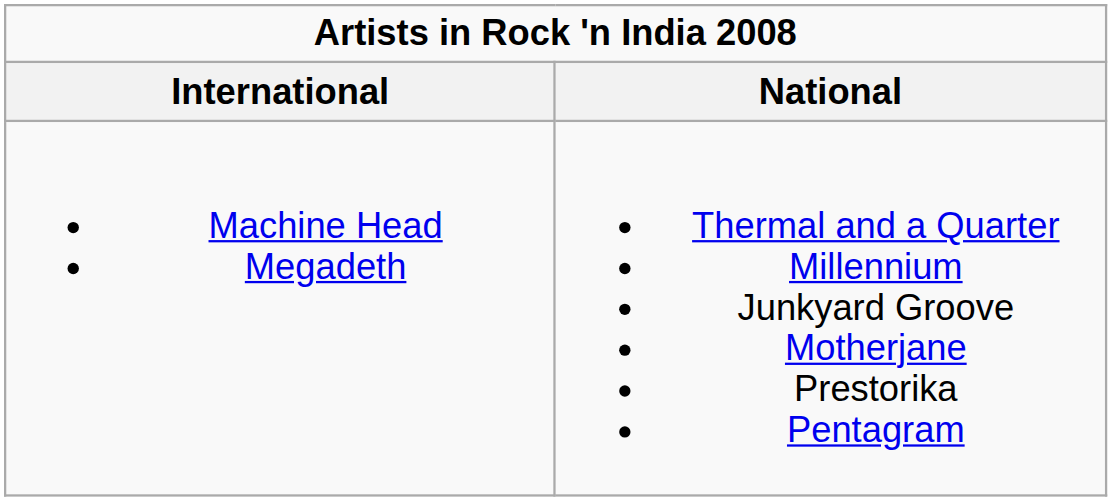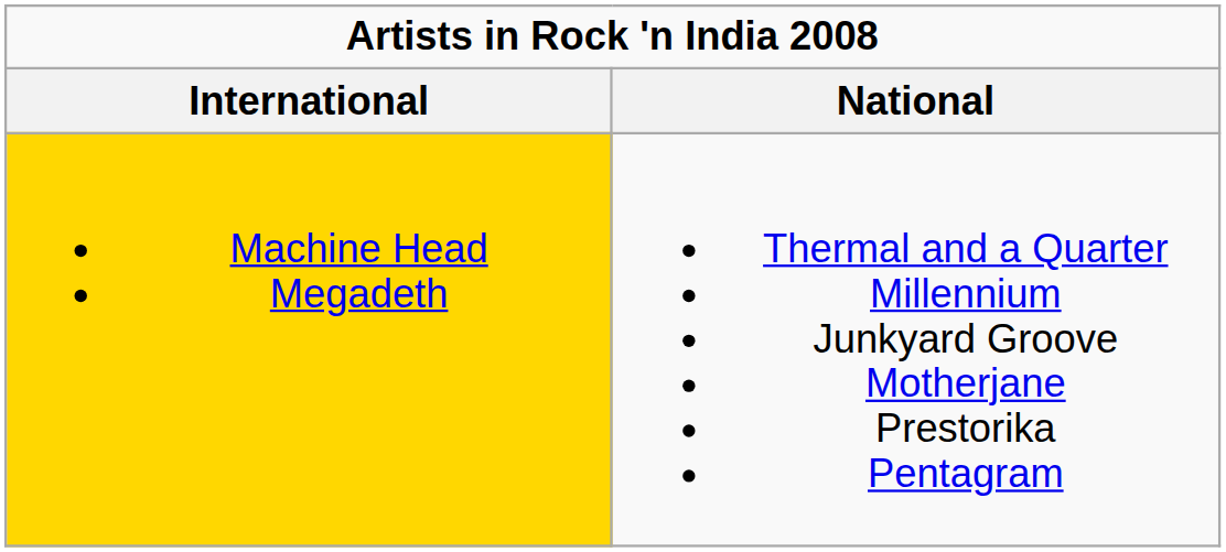Machine Head Megadeth | International: no background -> gold background
